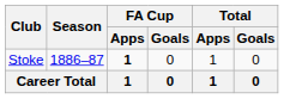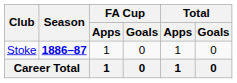Stoke | Season: normal -> bold
Stoke | FA Cup / Apps: bold -> normal
